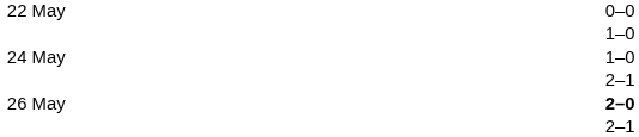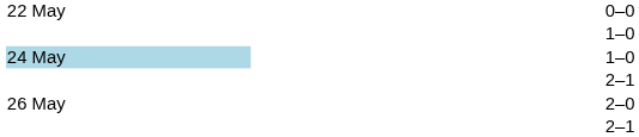24 May | column 1: no background -> lightblue background
26 May | column 2: bold -> normal
